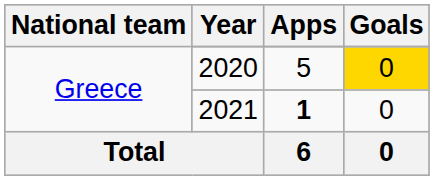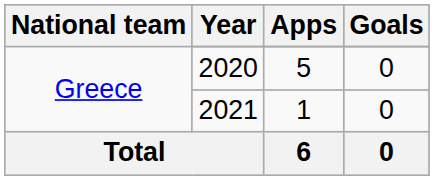2020 | Goals: gold background -> no background
2021 | Apps: bold -> normal
